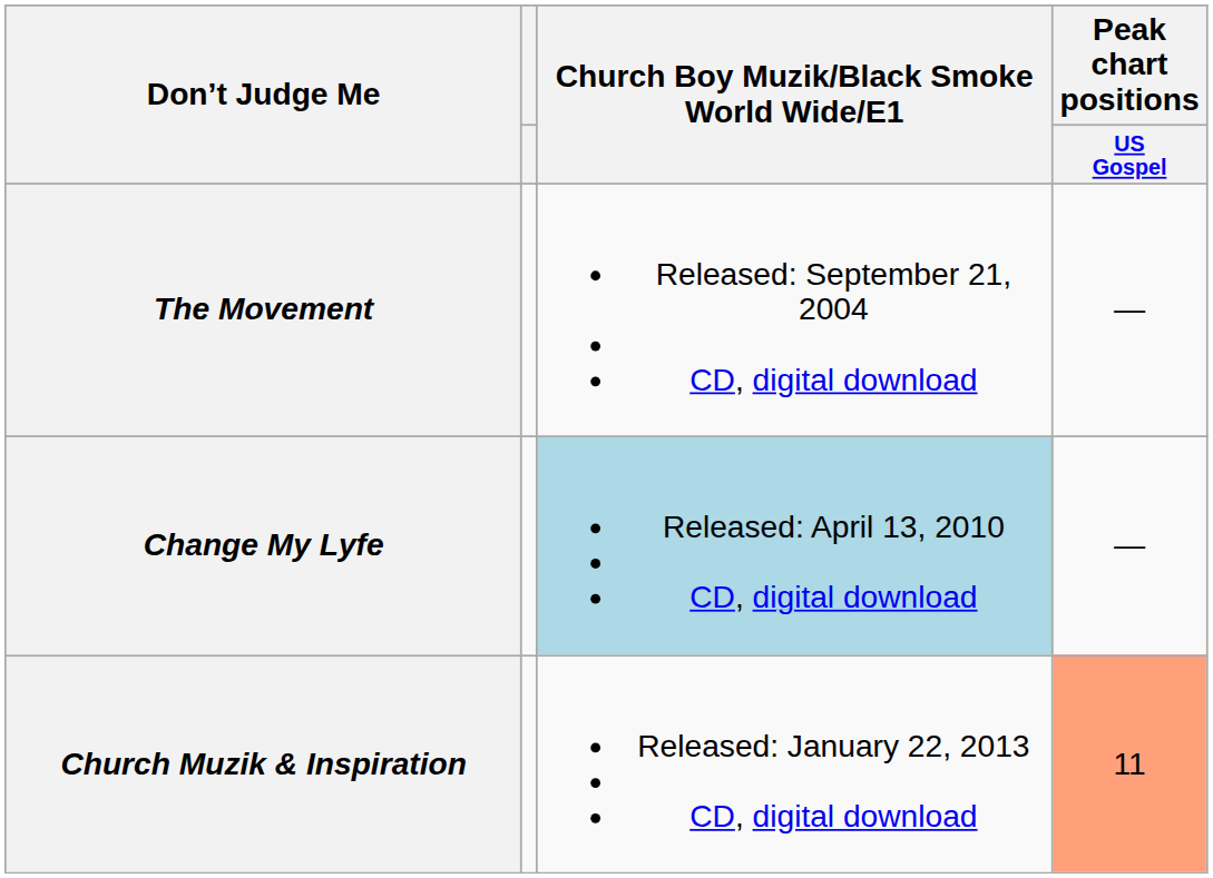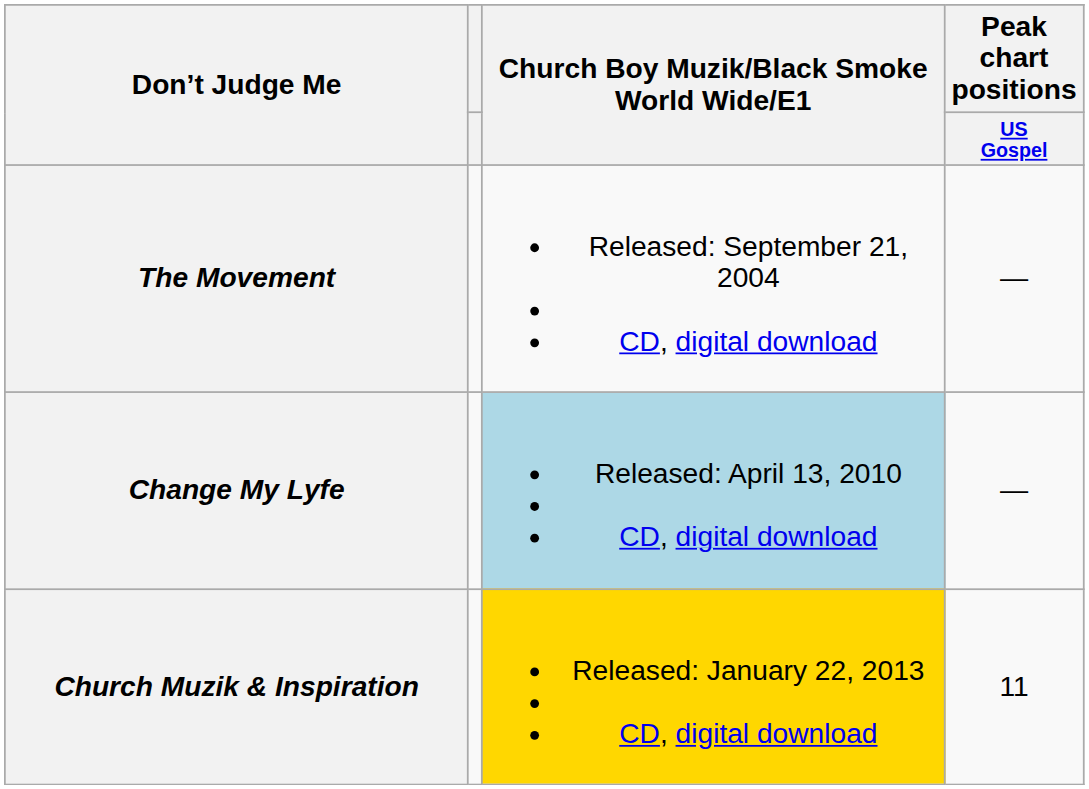Church Muzik & Inspiration | Church Boy Muzik/Black Smoke World Wide/E1: no background -> gold background
Church Muzik & Inspiration | Peak chart positions / US Gospel: lightsalmon background -> no background
